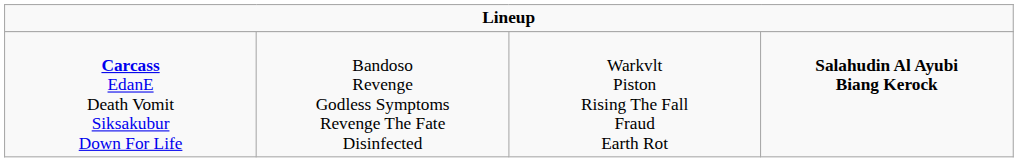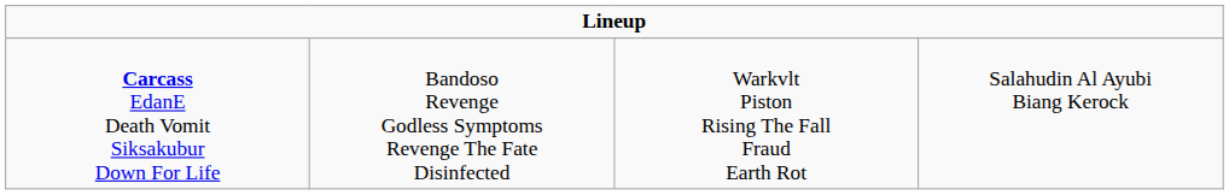Carcass EdanE Death Vomit Siksakubur Down For Life | column 4: bold -> normal
